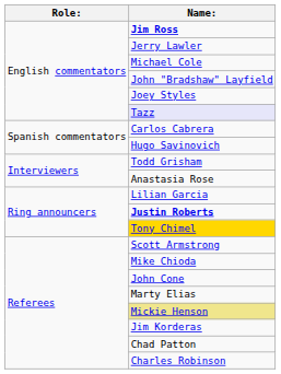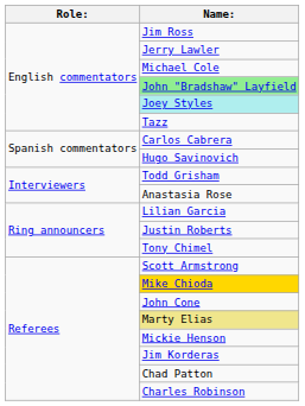Jim Ross | Name:: bold -> normal
John "Bradshaw" Layfield | Name:: no background -> lightgreen background
Joey Styles | Name:: no background -> paleturquoise background
Tazz | Name:: lavender background -> no background
Justin Roberts | Name:: bold -> normal
Tony Chimel | Name:: gold background -> no background
Mike Chioda | Name:: no background -> gold background
Marty Elias | Name:: no background -> khaki background
Mickie Henson | Name:: khaki background -> no background
